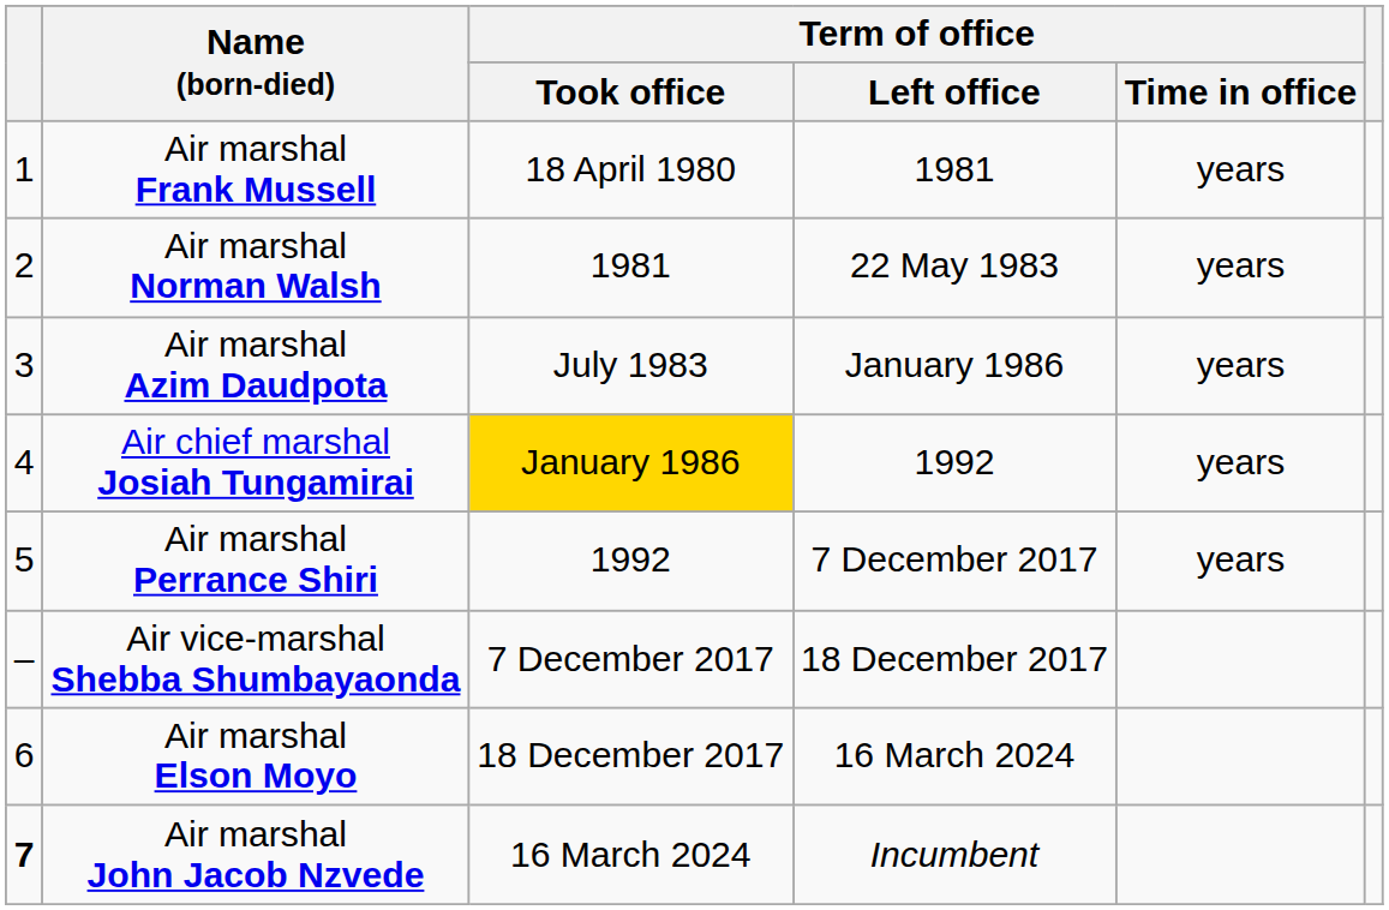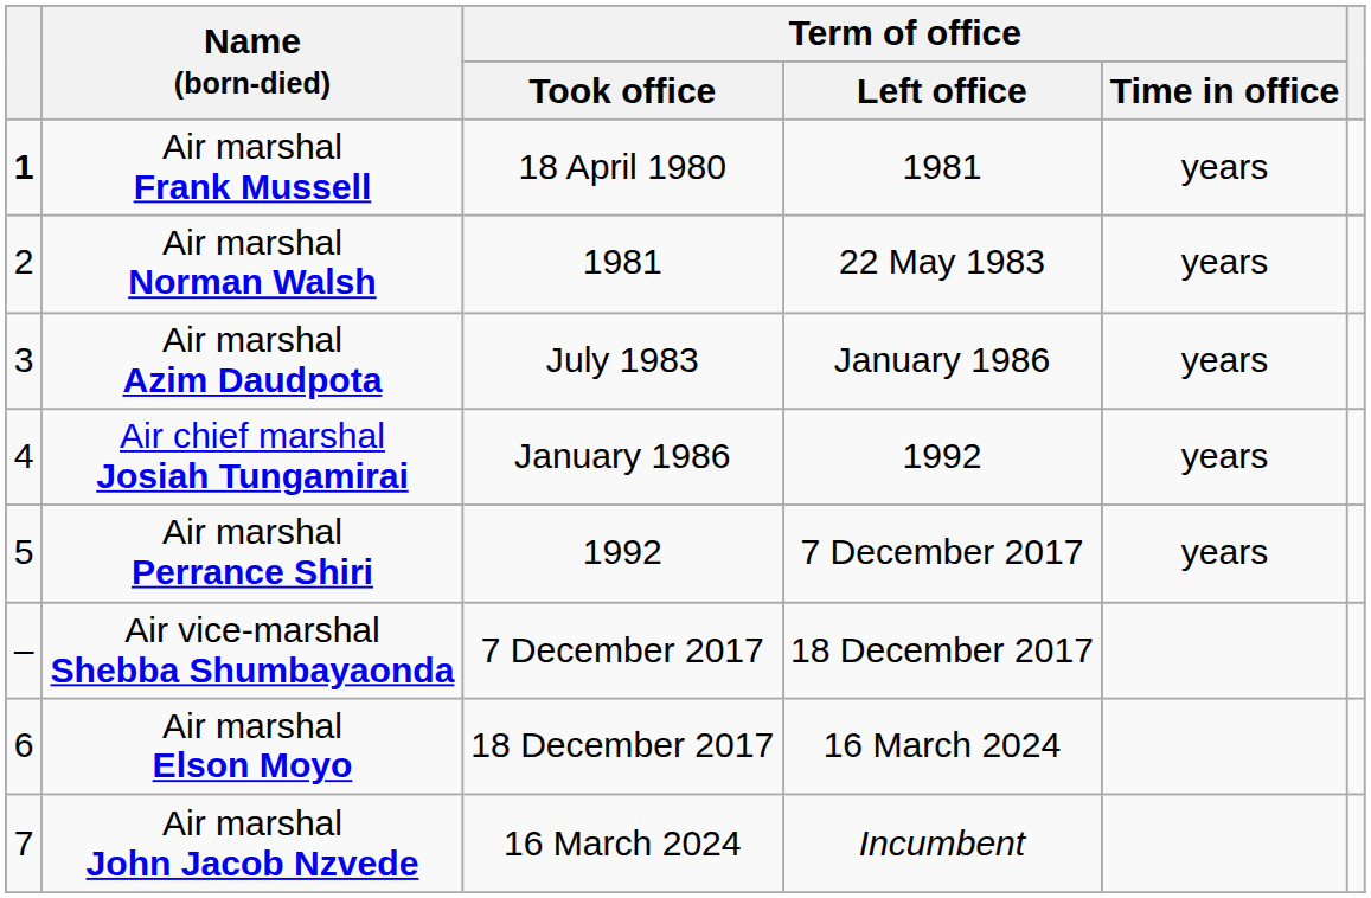Air marshal Frank Mussell | column 1: normal -> bold
Air chief marshal Josiah Tungamirai | Term of office / Took office: gold background -> no background
Air marshal John Jacob Nzvede | column 1: bold -> normal
